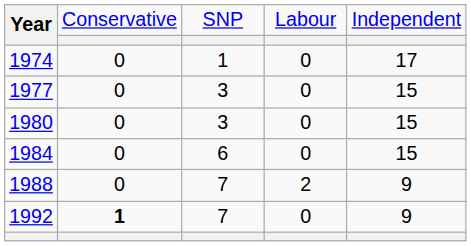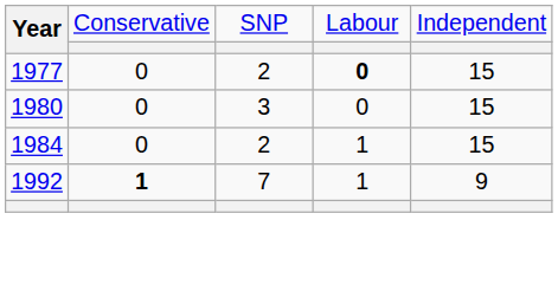- row: 1974 | 0 | 1 | 0 | 17
1977 | column 3: 3 -> 2
1977 | column 4: normal -> bold
1984 | column 3: 6 -> 2
1984 | column 4: 0 -> 1
- row: 1988 | 0 | 7 | 2 | 9
1992 | column 4: 0 -> 1
